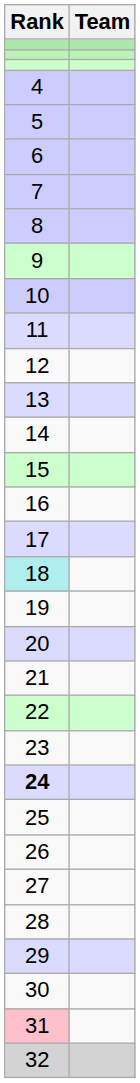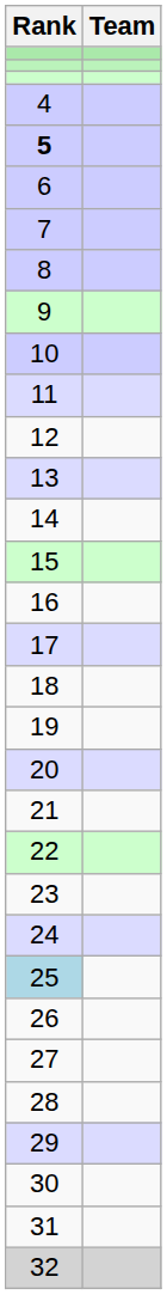row 6 | Rank: normal -> bold
row 19 | Rank: paleturquoise background -> no background
row 25 | Rank: bold -> normal
row 26 | Rank: no background -> lightblue background
row 32 | Rank: pink background -> no background
